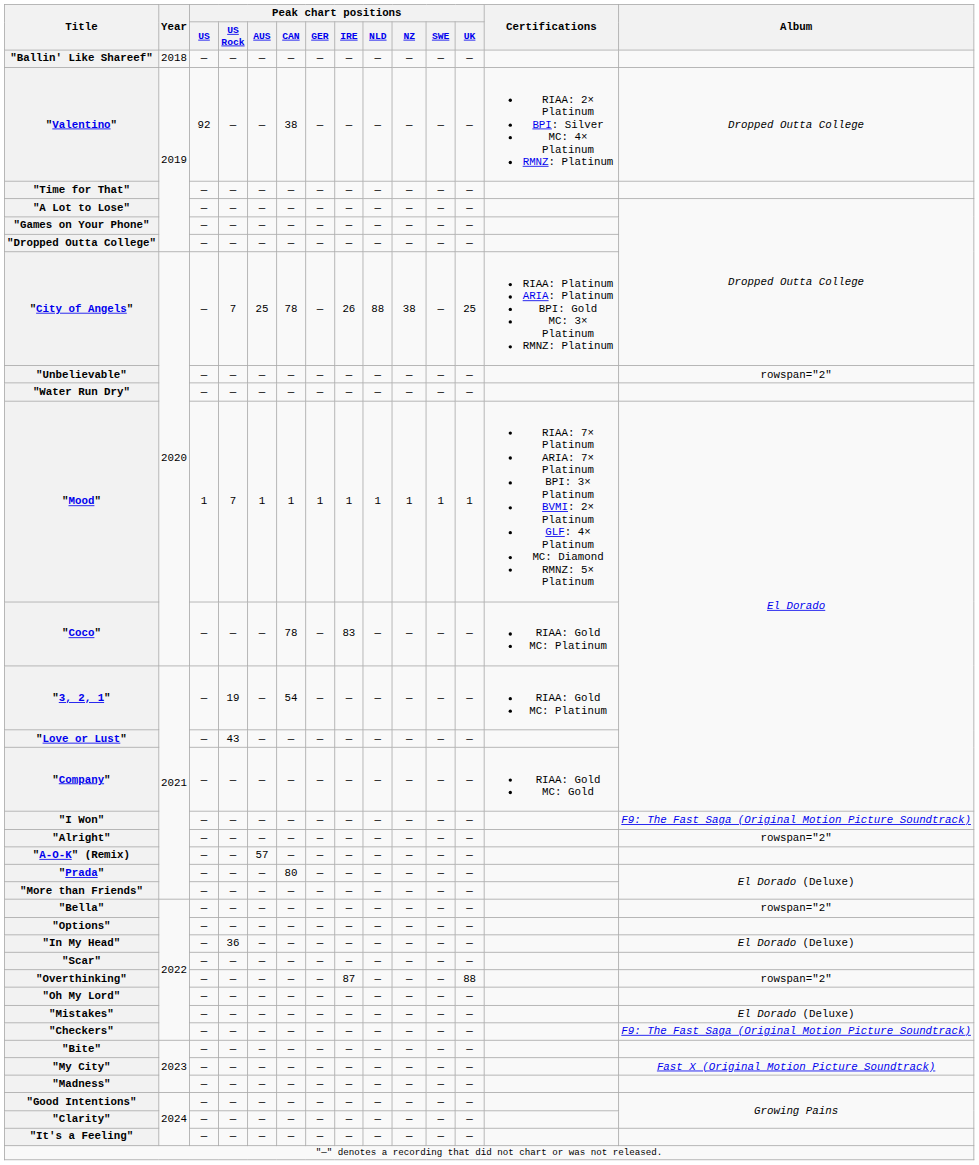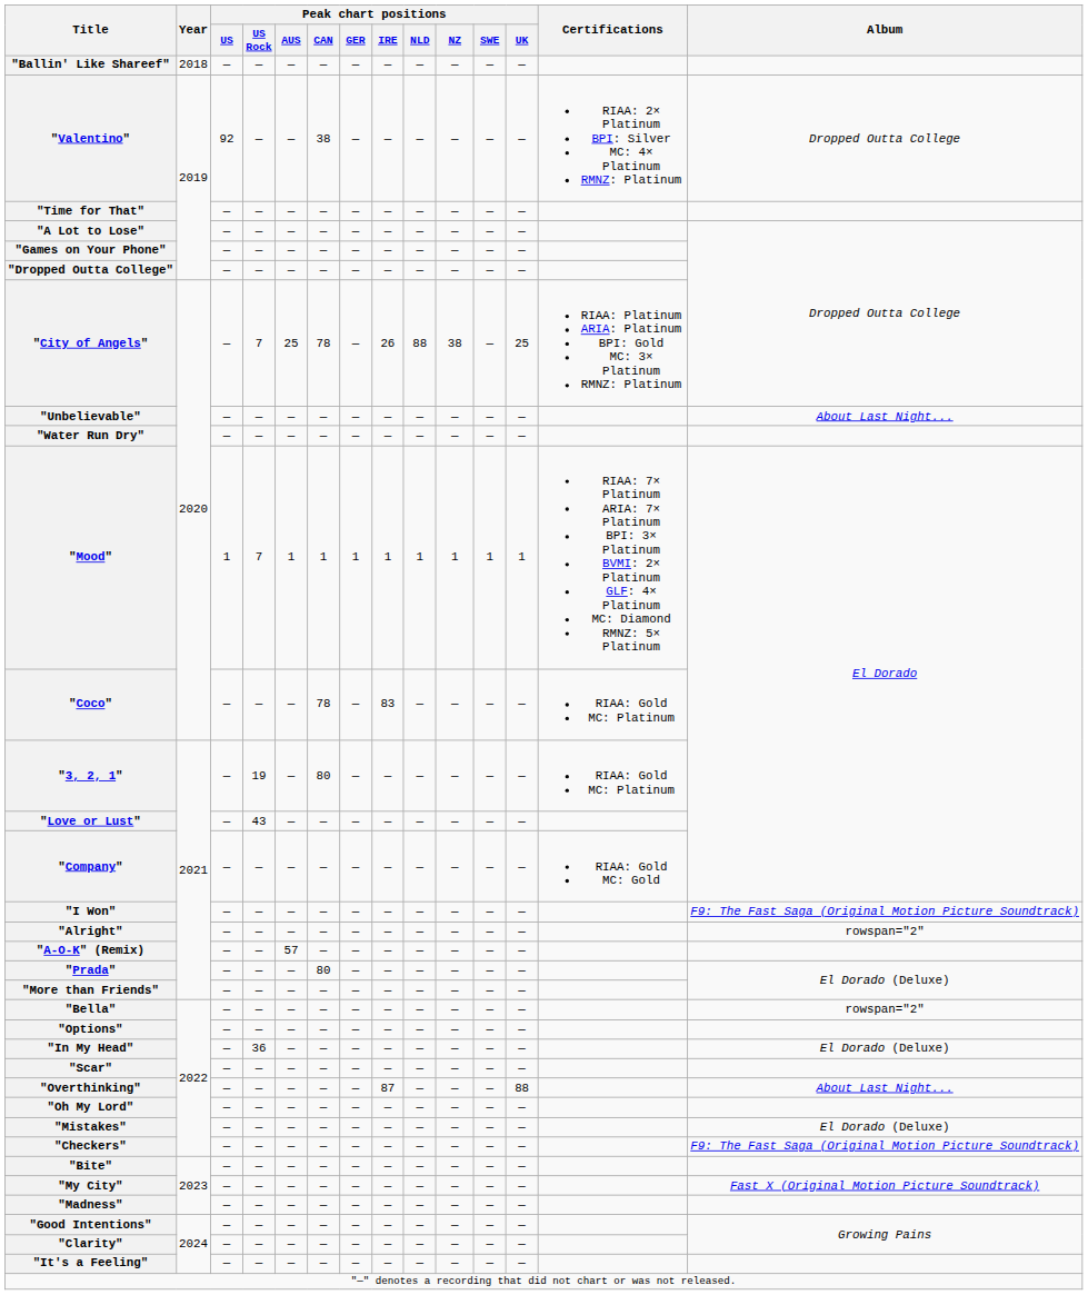"Unbelievable" | Album: rowspan="2" -> About Last Night...
"3, 2, 1" | Peak chart positions / CAN: 54 -> 80
"Overthinking" | Album: rowspan="2" -> About Last Night...
